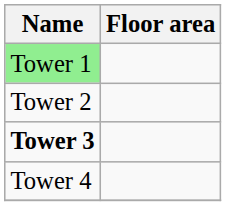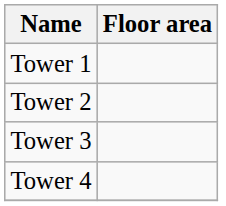Tower 1 | Name: lightgreen background -> no background
Tower 3 | Name: bold -> normal
